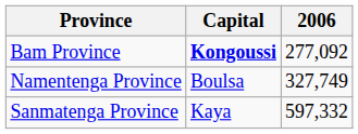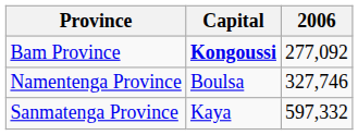Namentenga Province | 2006: 327,749 -> 327,746
